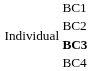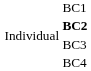BC2 | column 2: normal -> bold
BC3 | column 2: bold -> normal
